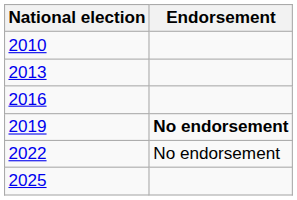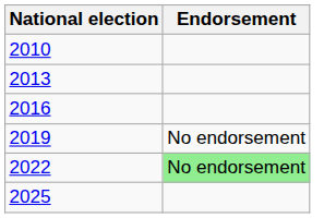2019 | column 2: bold -> normal
2022 | column 2: no background -> lightgreen background
